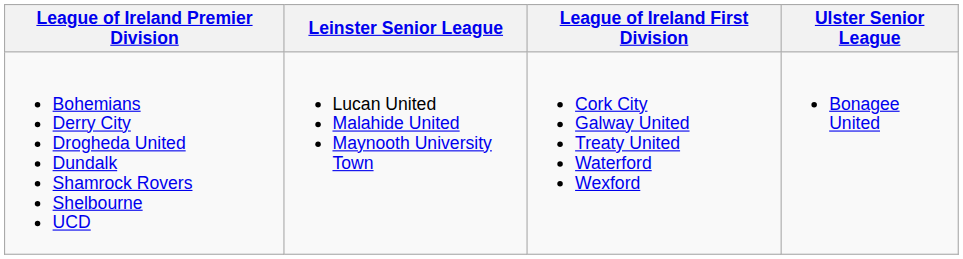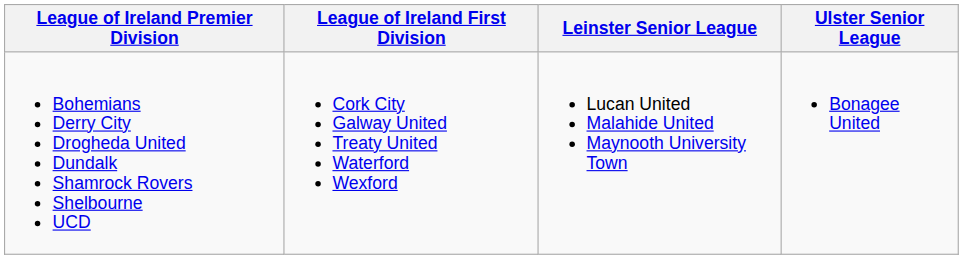columns swapped: League of Ireland First Division <-> Leinster Senior League
